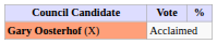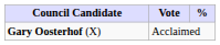Gary Oosterhof (X) | Council Candidate: lightsalmon background -> no background
